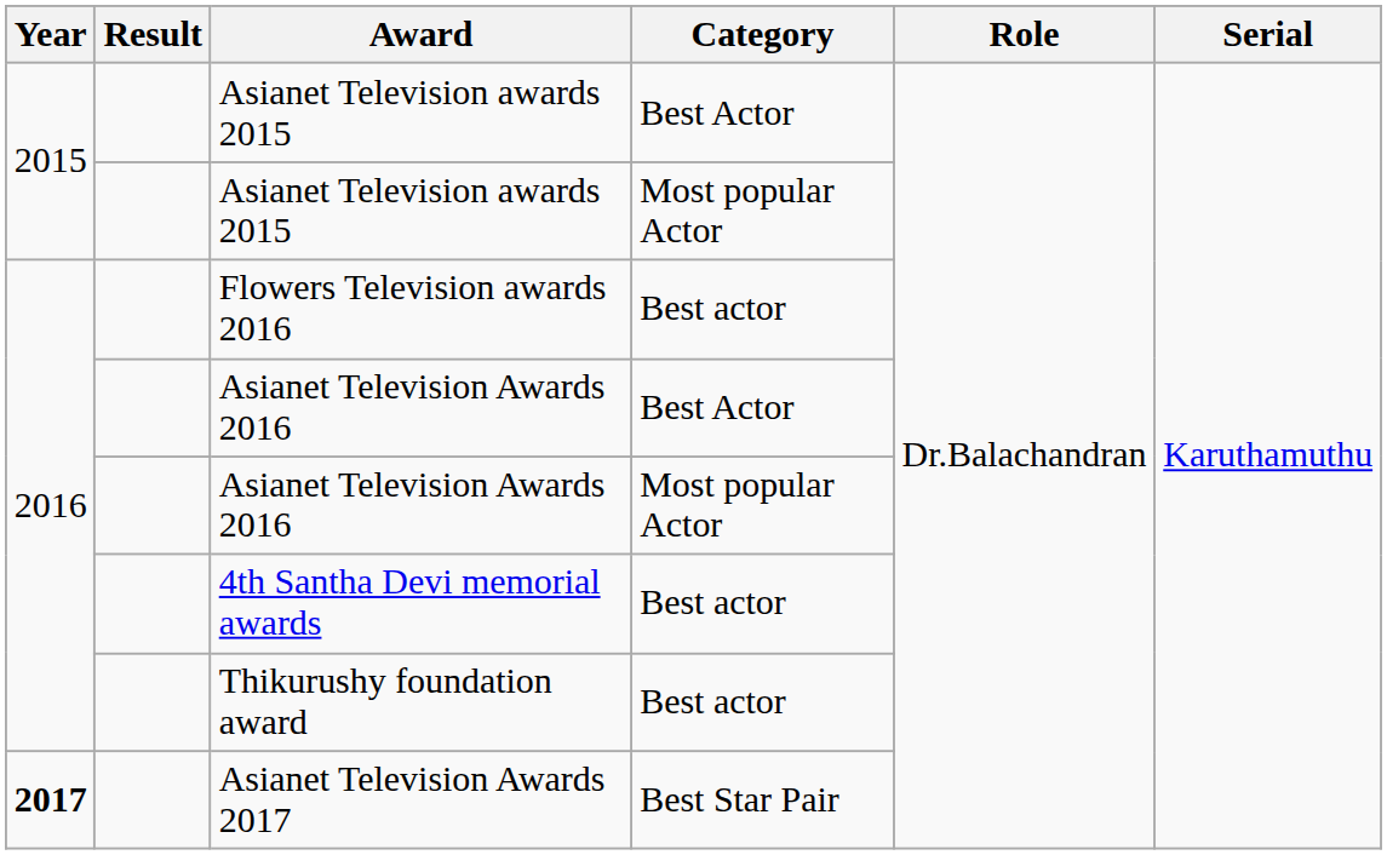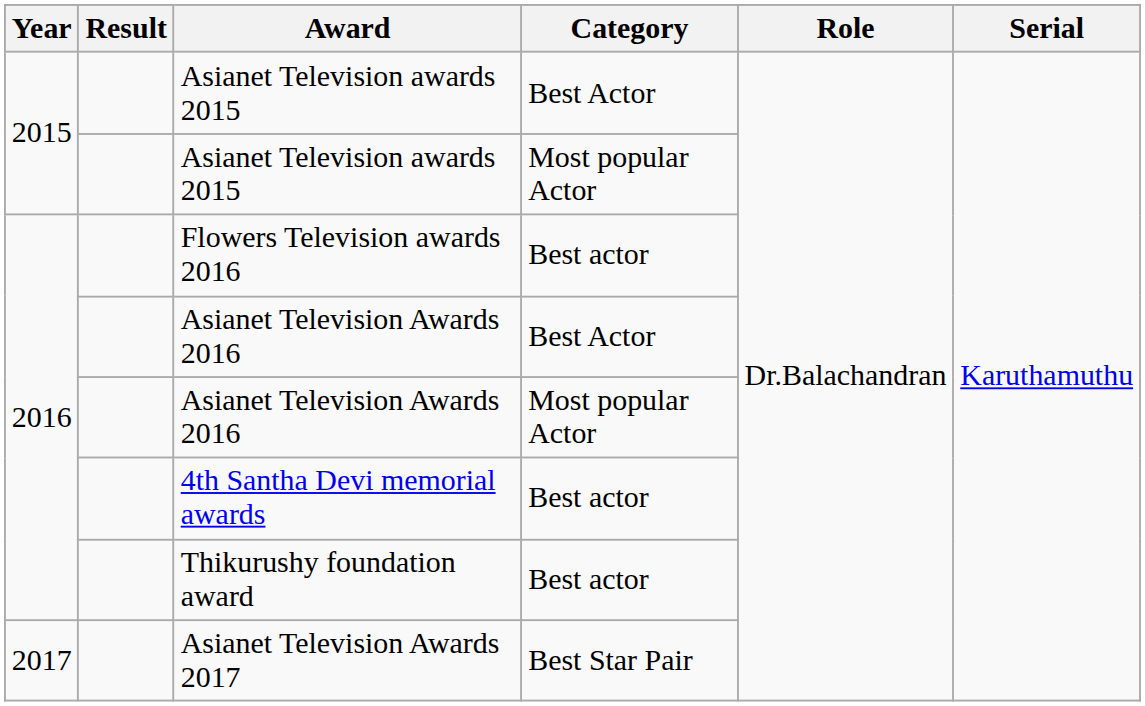Asianet Television Awards 2017 | Year: bold -> normal
